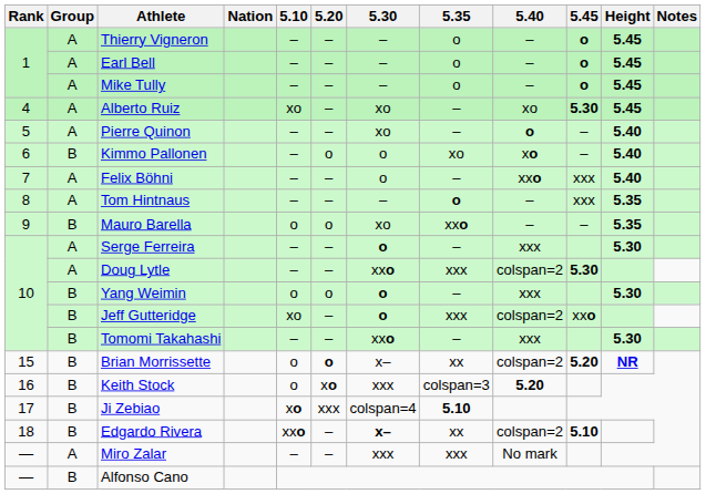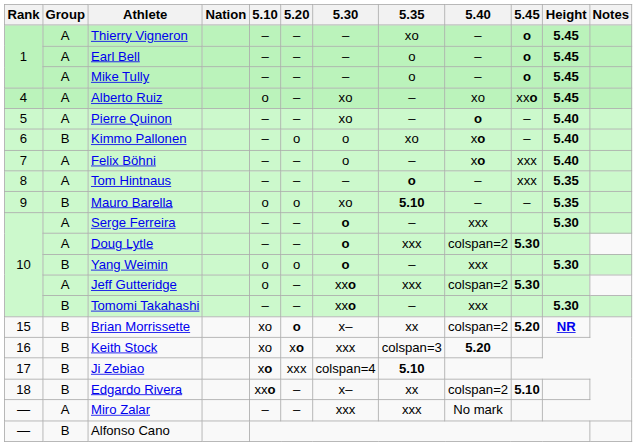Thierry Vigneron | 5.35: o -> xo
Alberto Ruiz | 5.10: xo -> o
Alberto Ruiz | 5.45: 5.30 -> xxo
Felix Böhni | 5.40: xxo -> xo
Mauro Barella | 5.35: xxo -> 5.10
Doug Lytle | 5.30: xxo -> o
Jeff Gutteridge | Group: B -> A
Jeff Gutteridge | 5.10: xo -> o
Jeff Gutteridge | 5.30: o -> xxo
Jeff Gutteridge | 5.45: xxo -> 5.30
Brian Morrissette | 5.10: o -> xo
Keith Stock | 5.10: o -> xo
Edgardo Rivera | 5.30: bold -> normal
